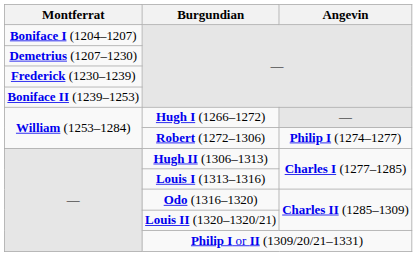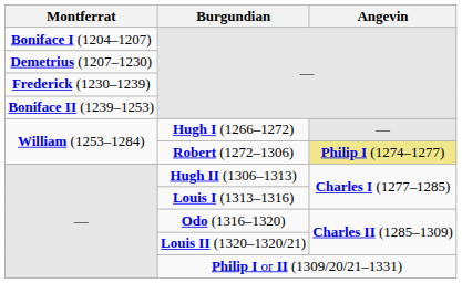Robert (1272–1306) | Angevin: no background -> khaki background
